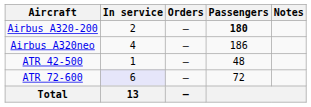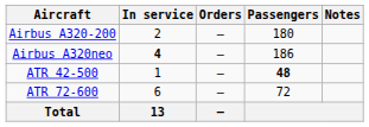Airbus A320-200 | Passengers: bold -> normal
Airbus A320neo | In service: normal -> bold
ATR 42-500 | Passengers: normal -> bold
ATR 72-600 | In service: lavender background -> no background
